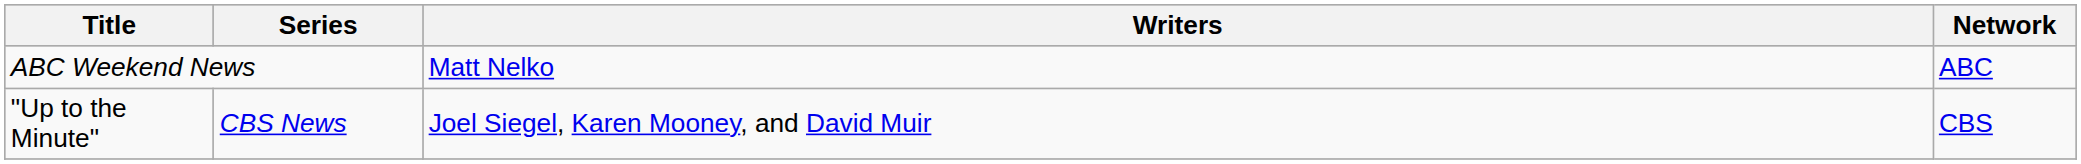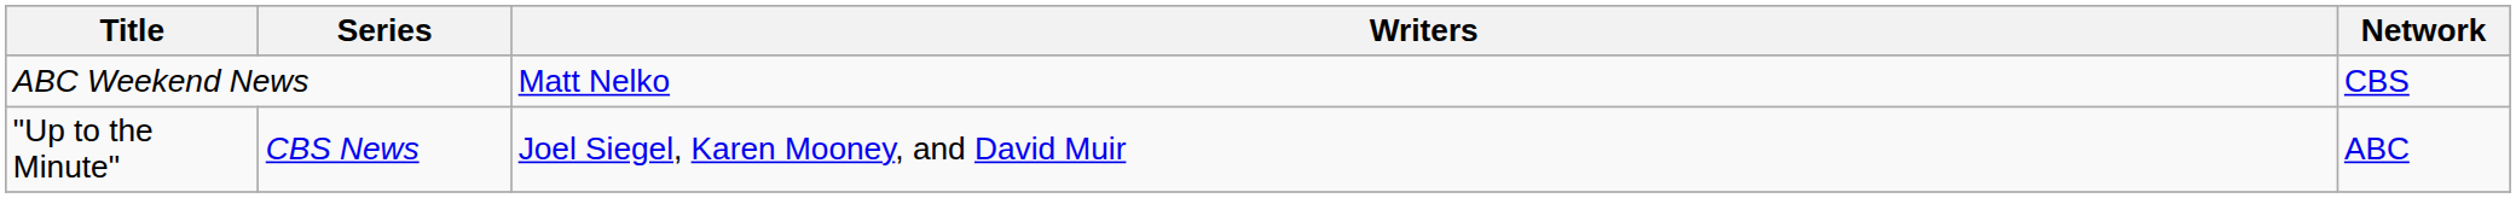ABC Weekend News | Network: ABC -> CBS
"Up to the Minute" | Network: CBS -> ABC
